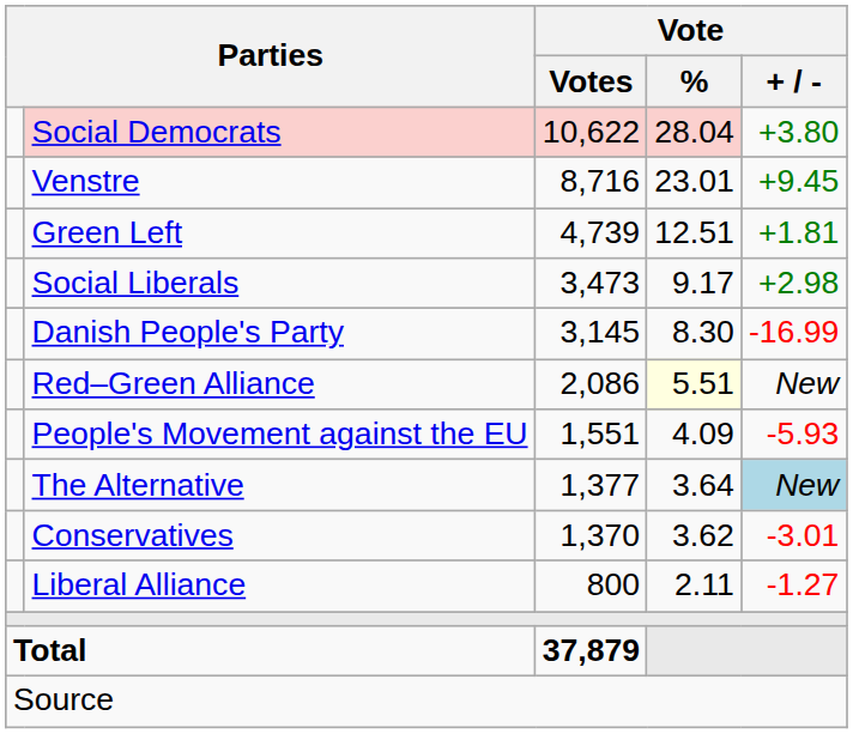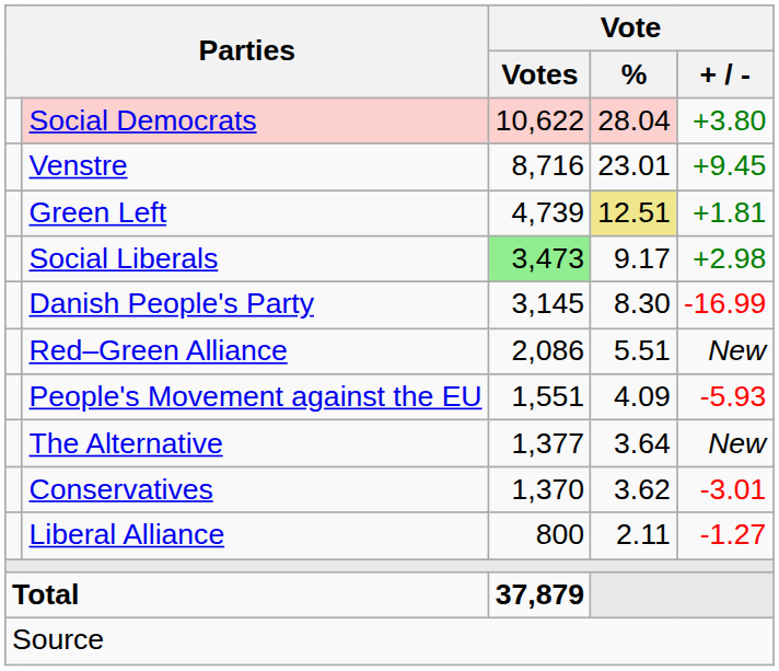Green Left | Vote / %: no background -> khaki background
Social Liberals | Vote / Votes: no background -> lightgreen background
Red–Green Alliance | Vote / %: lightyellow background -> no background
The Alternative | Vote / + / -: lightblue background -> no background
